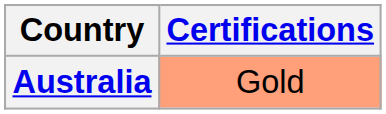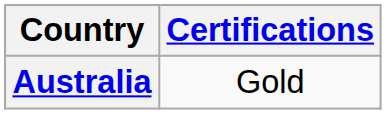Australia | Certifications: lightsalmon background -> no background
